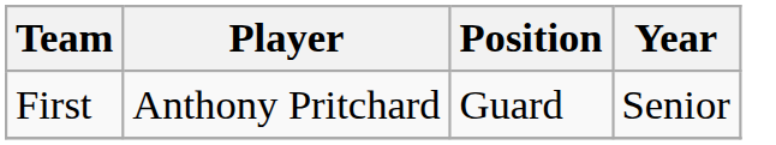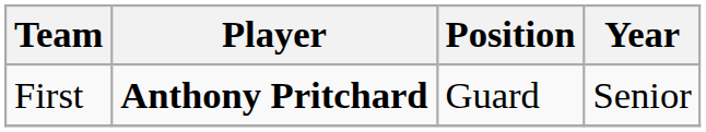First | Player: normal -> bold
